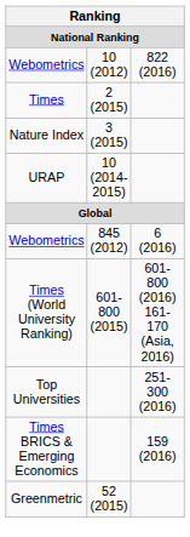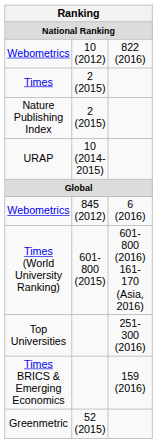+ row: Nature Publishing Index | 2 (2015)
- row: Nature Index | 3 (2015)
